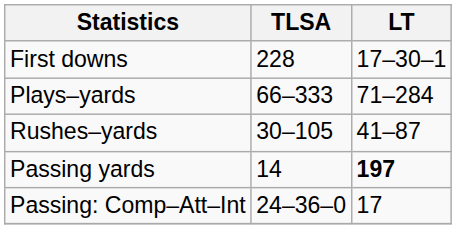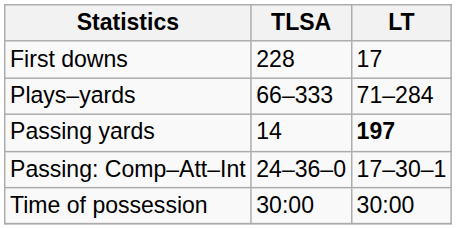First downs | LT: 17–30–1 -> 17
- row: Rushes–yards | 30–105 | 41–87
Passing: Comp–Att–Int | LT: 17 -> 17–30–1
+ row: Time of possession | 30:00 | 30:00
